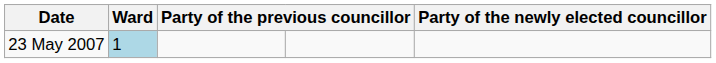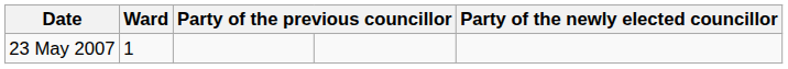23 May 2007 | Ward: lightblue background -> no background
